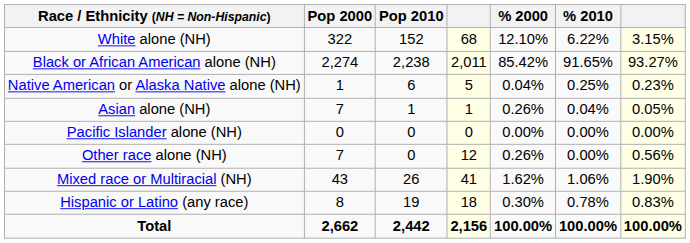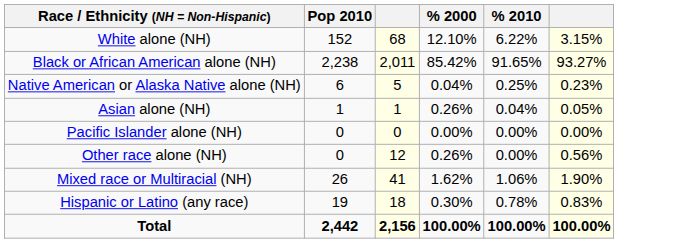- column: Pop 2000 | 322 | 2,274 | 1 | 7 | 0 | 7 | 43 | 8 | 2,662
